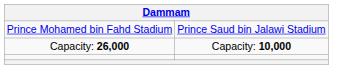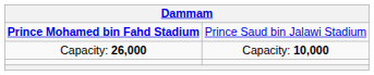row 2 | column 1: normal -> bold
